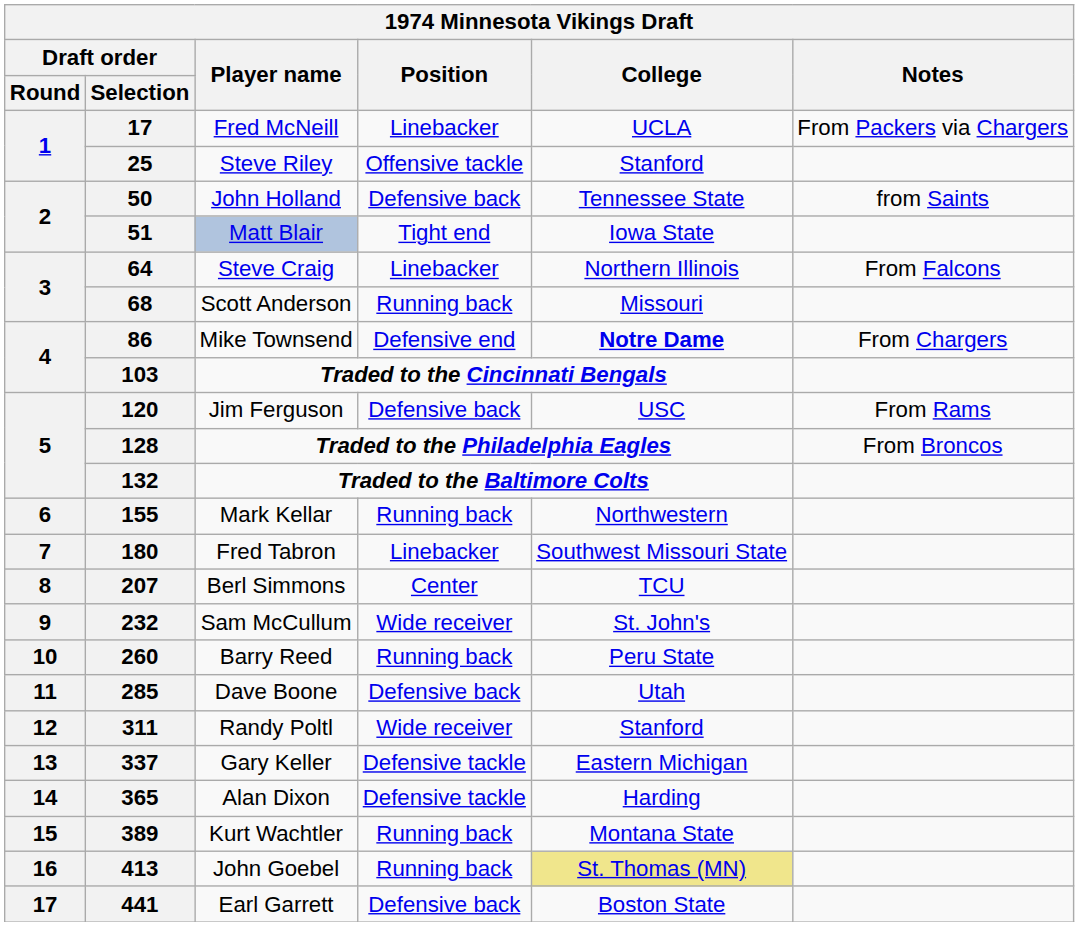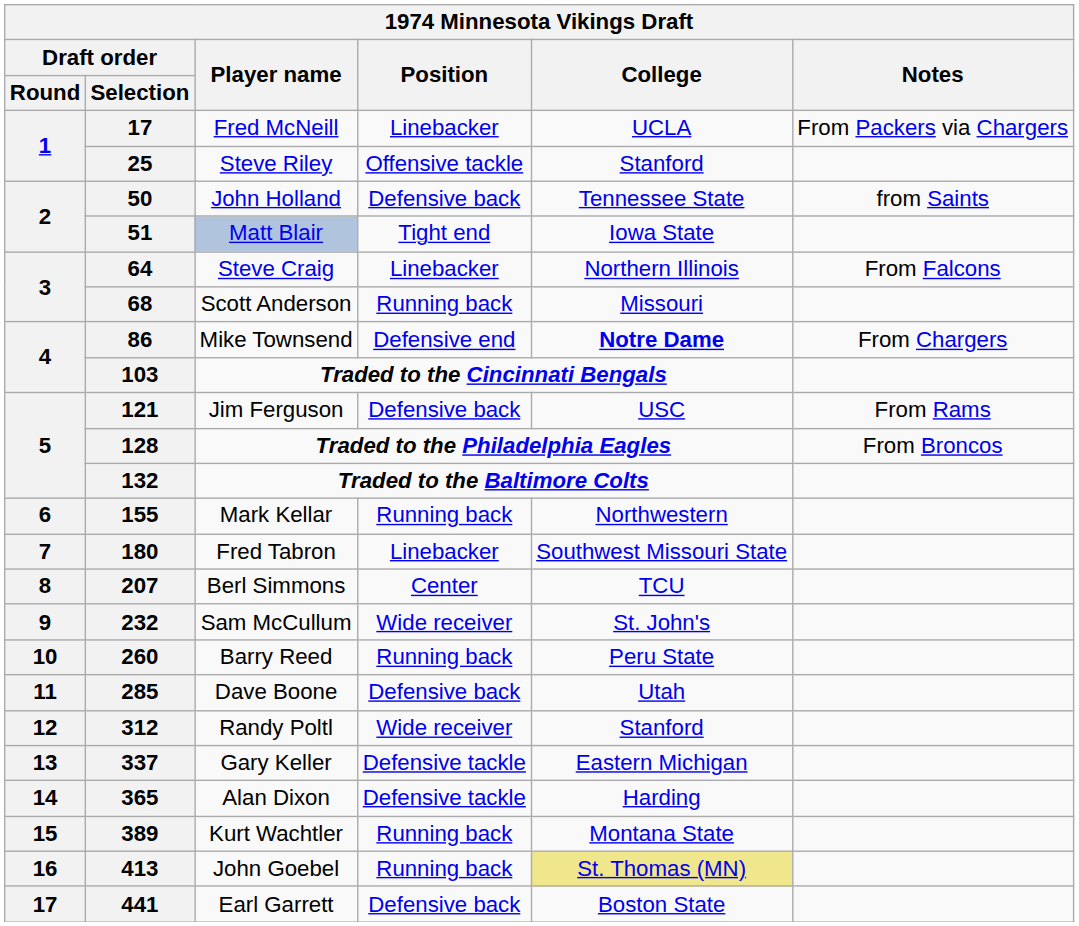Jim Ferguson | Draft order / Selection: 120 -> 121
Randy Poltl | Draft order / Selection: 311 -> 312
